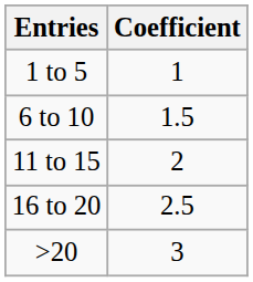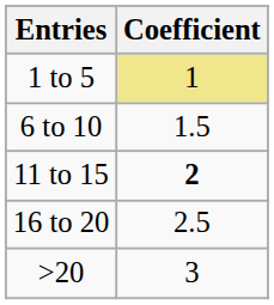1 to 5 | Coefficient: no background -> khaki background
11 to 15 | Coefficient: normal -> bold
